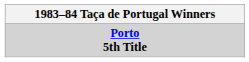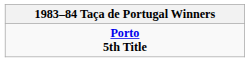row 2 | column 1: lightgrey background -> no background
